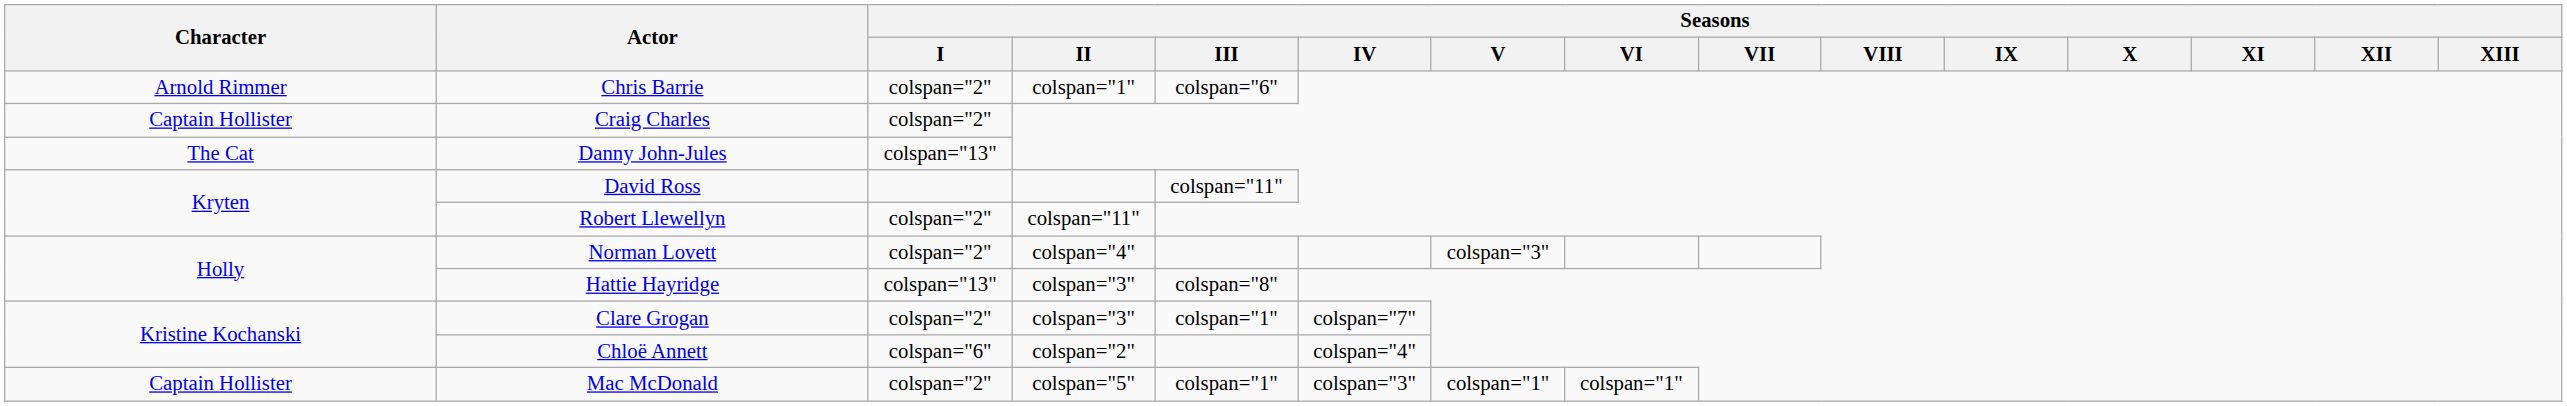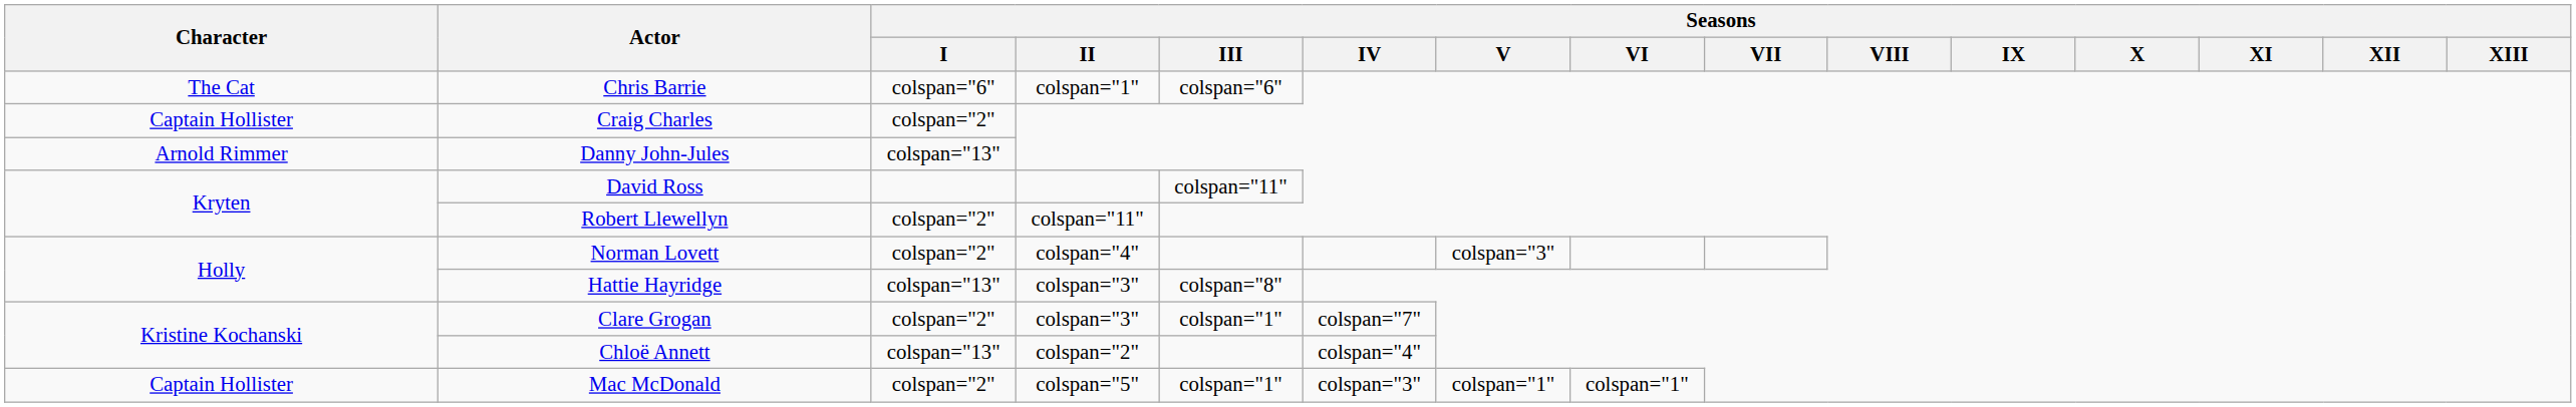Chris Barrie | Character: Arnold Rimmer -> The Cat
Chris Barrie | Seasons / I: colspan="2" -> colspan="6"
Danny John-Jules | Character: The Cat -> Arnold Rimmer
Chloë Annett | Seasons / I: colspan="6" -> colspan="13"
